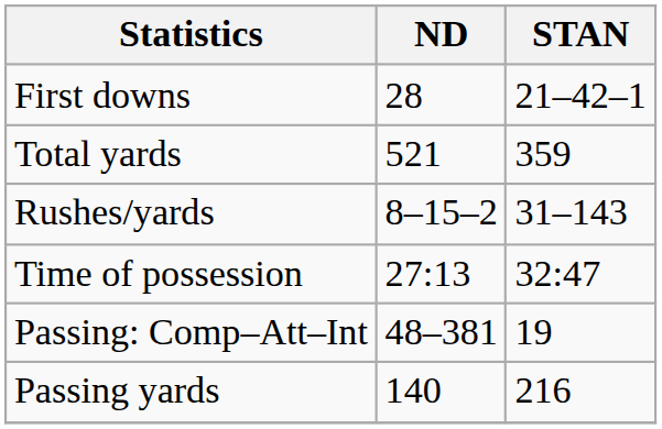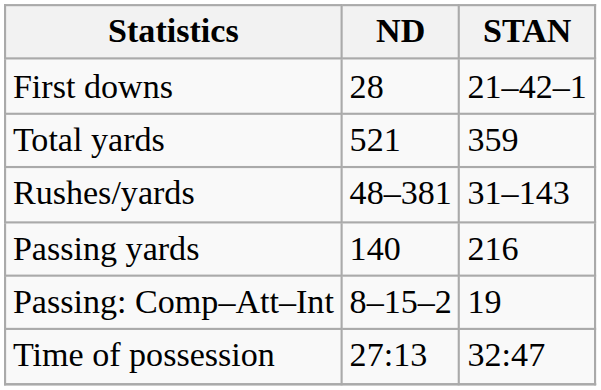Rushes/yards | ND: 8–15–2 -> 48–381
rows swapped: Passing yards <-> Time of possession
Passing: Comp–Att–Int | ND: 48–381 -> 8–15–2
